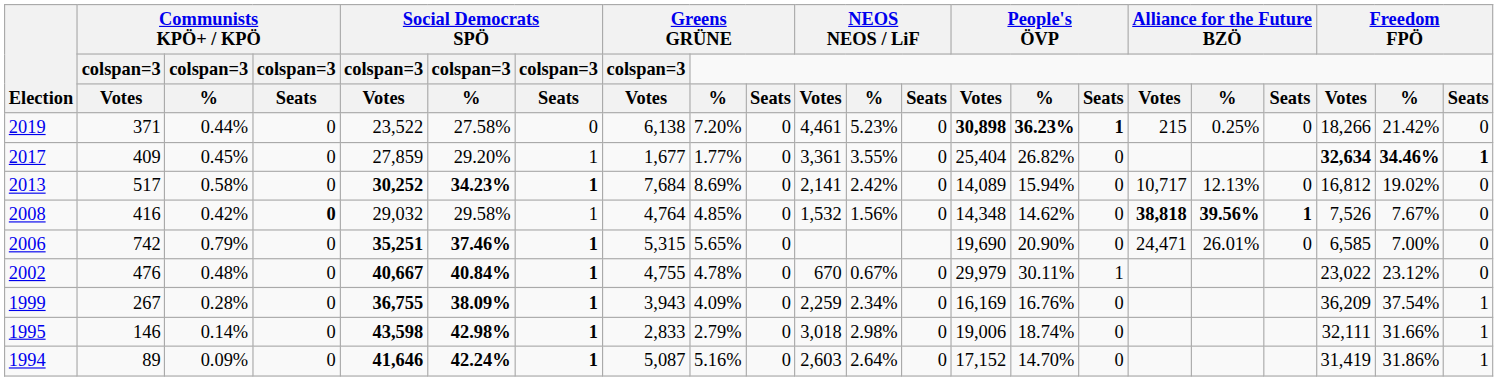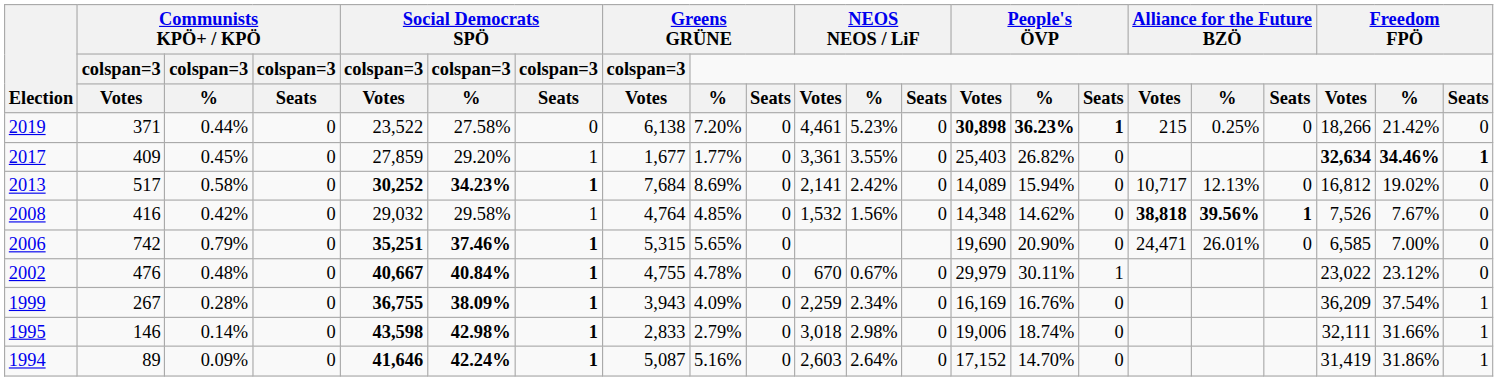2017 | People's ÖVP / Votes: 25,404 -> 25,403
2008 | Communists KPÖ+ / KPÖ / colspan=3 / Seats: bold -> normal
